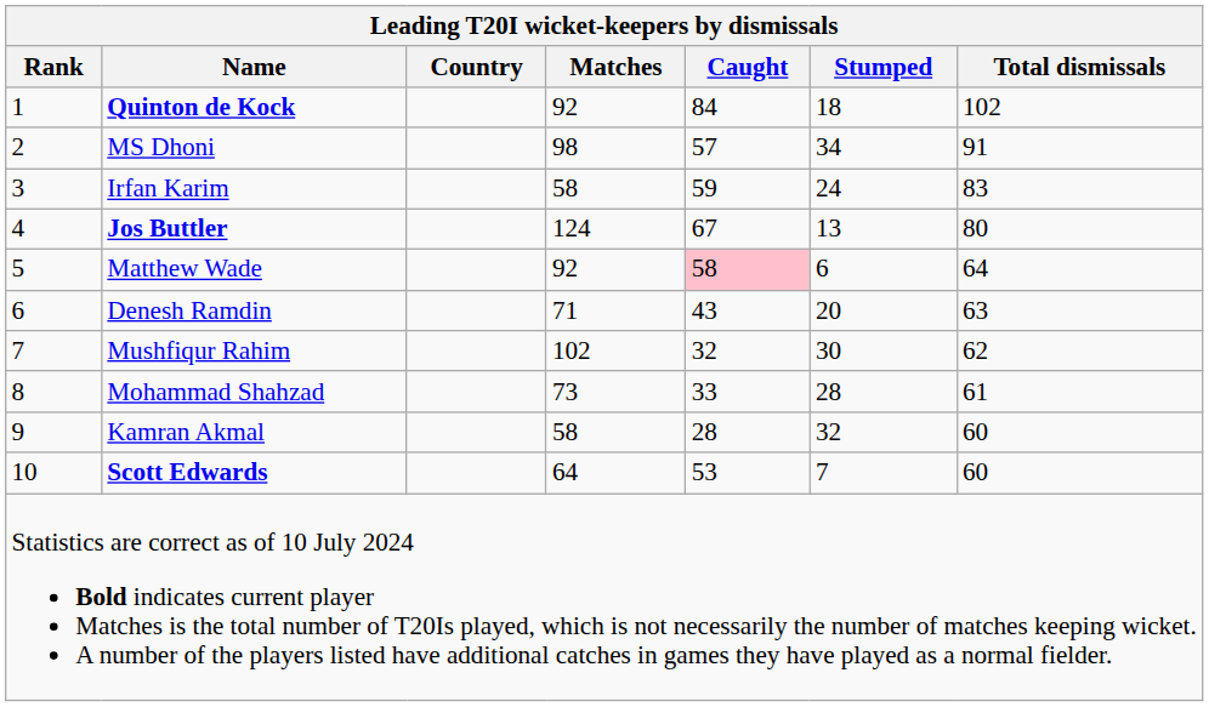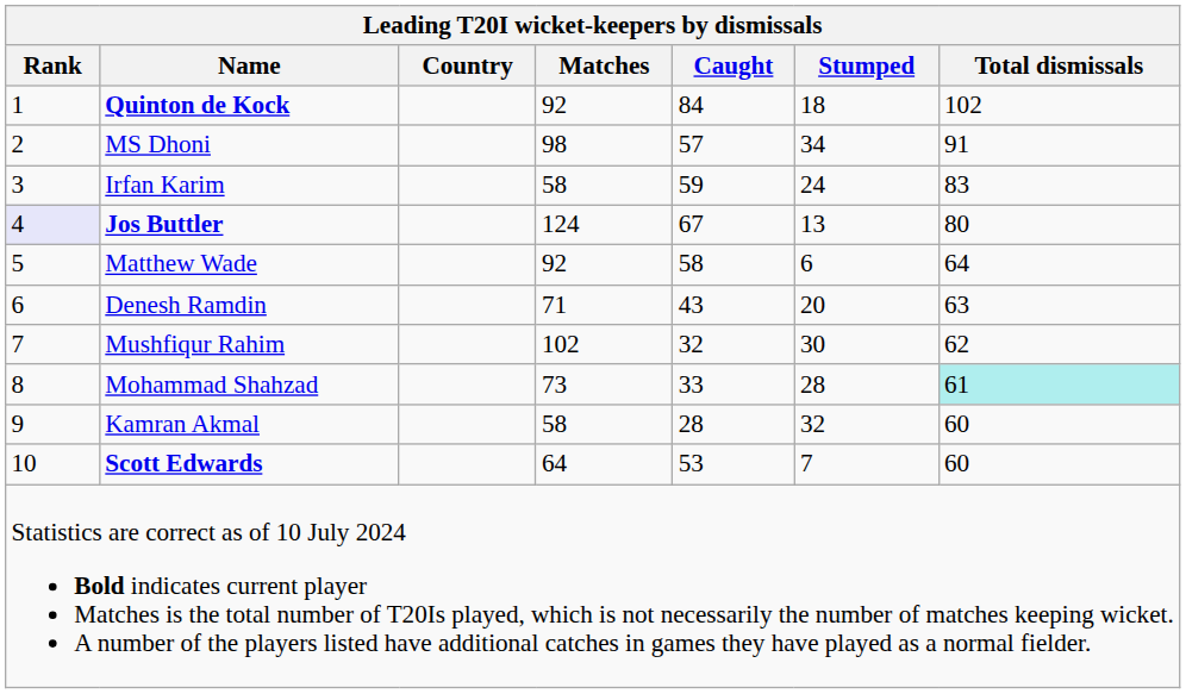Jos Buttler | Rank: no background -> lavender background
Matthew Wade | Caught: pink background -> no background
Mohammad Shahzad | Total dismissals: no background -> paleturquoise background
